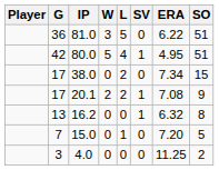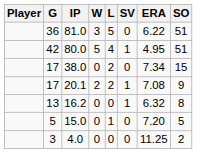15.0 | G: 7 -> 5
